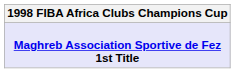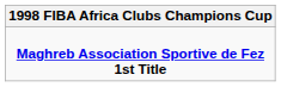row 2 | column 1: lavender background -> no background
